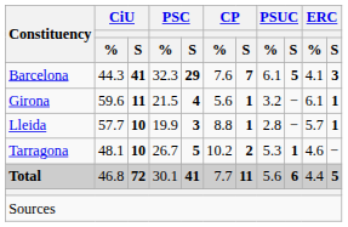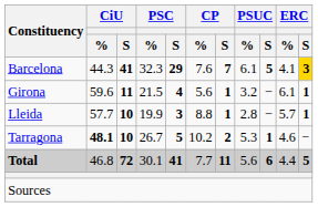Barcelona | ERC / S: no background -> gold background
Tarragona | CiU / %: normal -> bold
